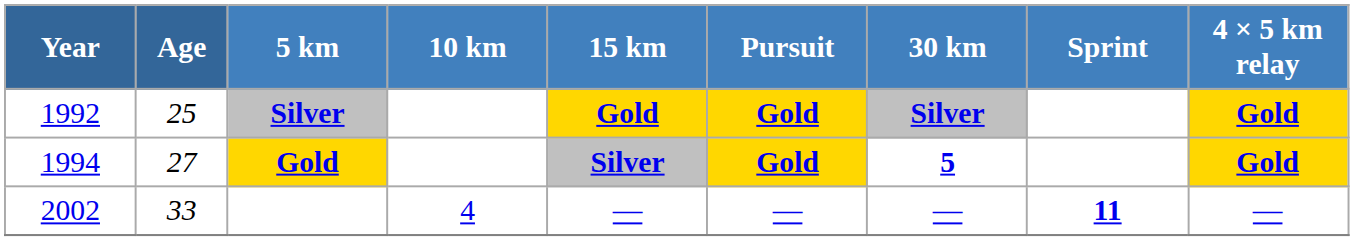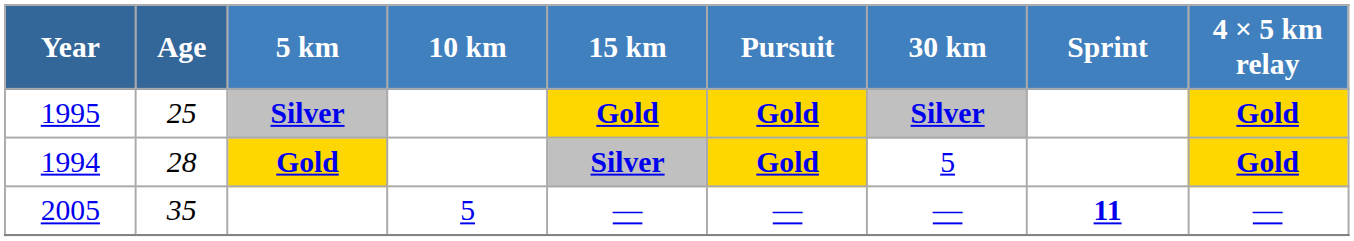row 2 | Year: 1992 -> 1995
row 3 | Age: 27 -> 28
row 3 | 30 km: bold -> normal
row 4 | Year: 2002 -> 2005
row 4 | Age: 33 -> 35
row 4 | 10 km: 4 -> 5
